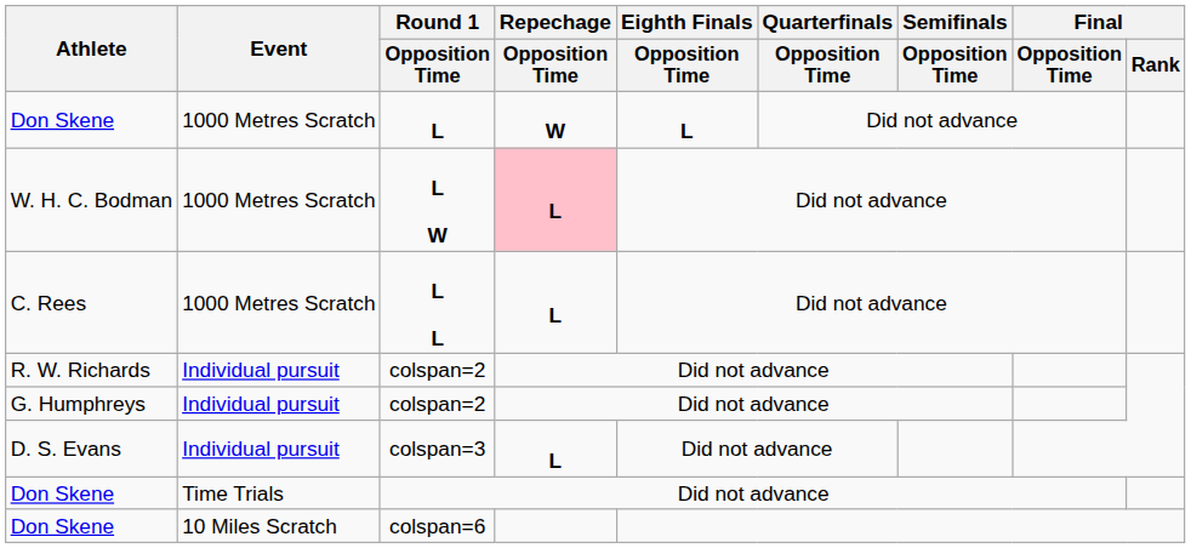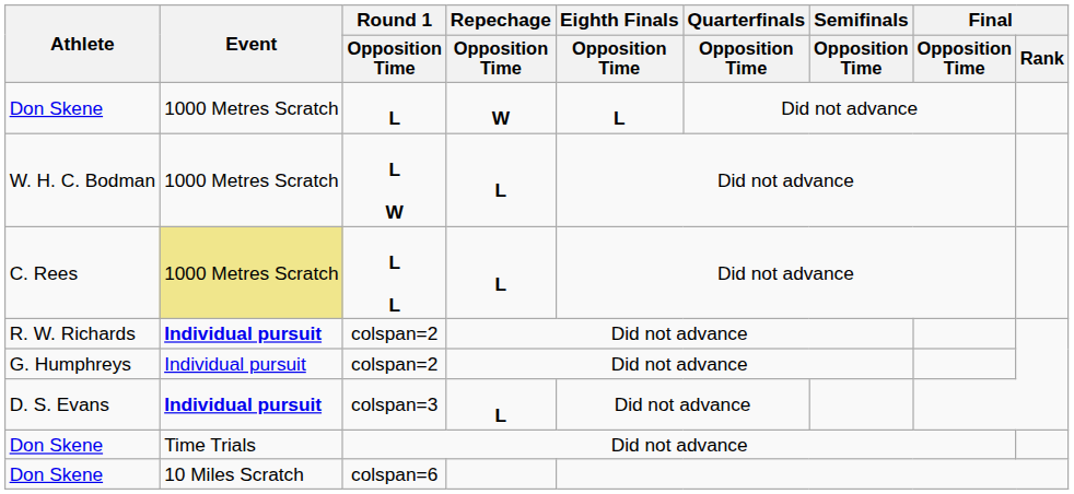L W | Repechage / Opposition Time: pink background -> no background
L L | Event: no background -> khaki background
R. W. Richards / colspan=2 | Event: normal -> bold
colspan=3 | Event: normal -> bold
